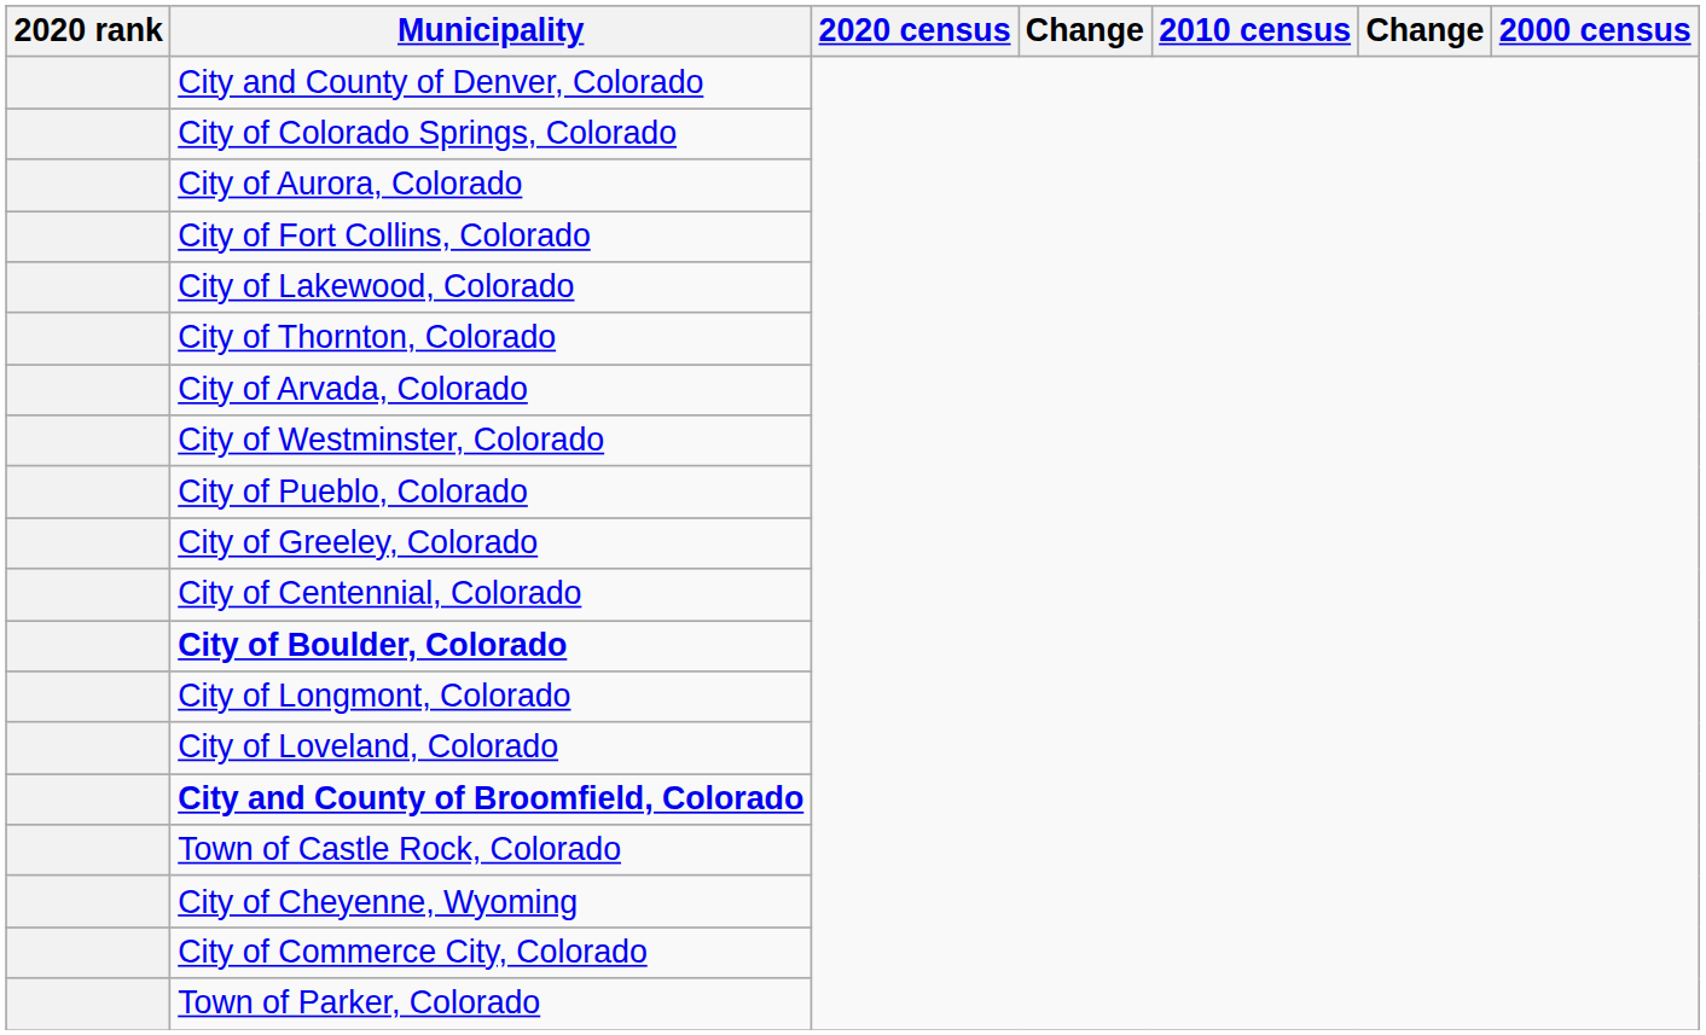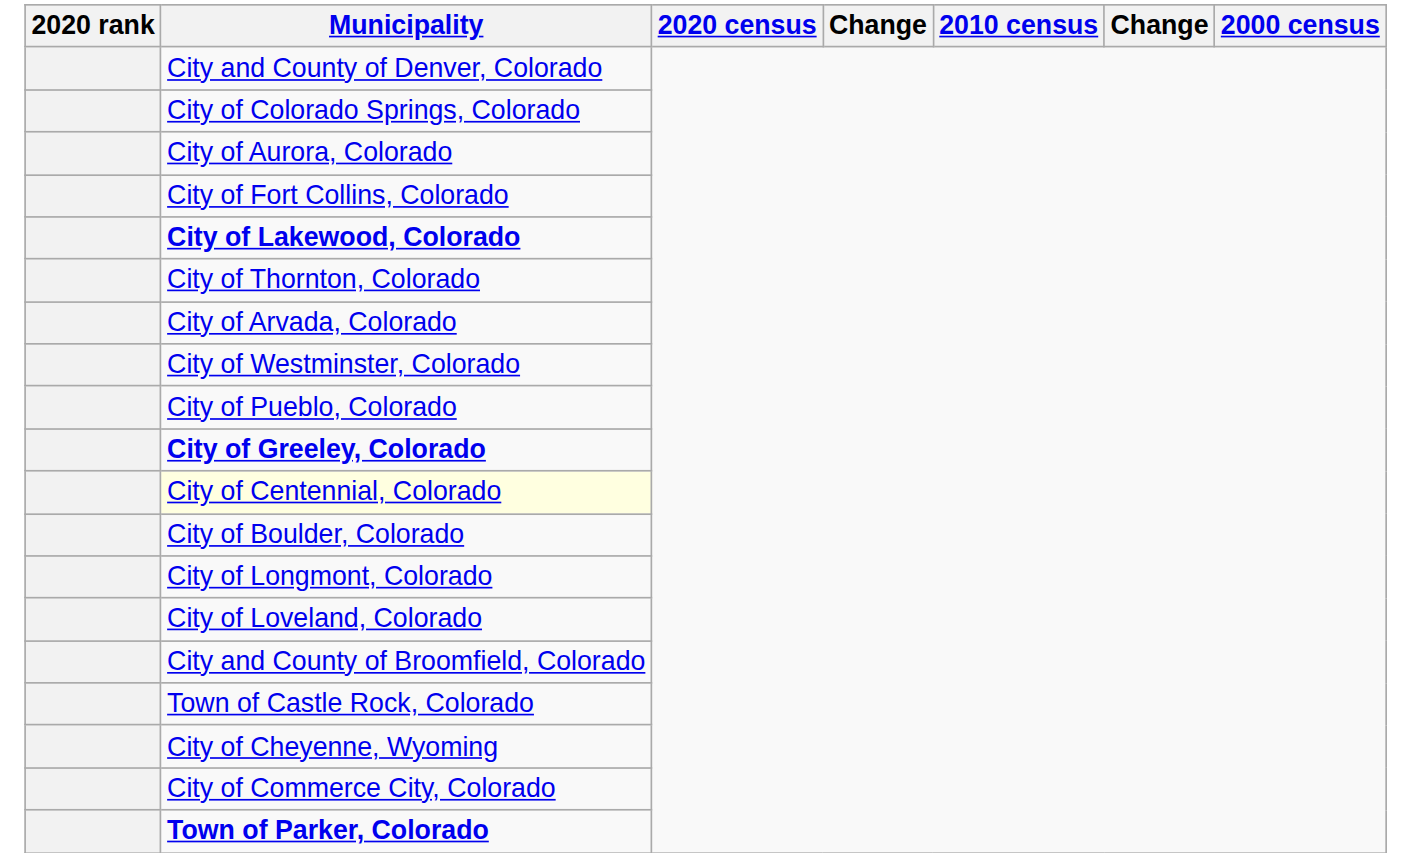City of Lakewood, Colorado | Municipality: normal -> bold
City of Greeley, Colorado | Municipality: normal -> bold
City of Centennial, Colorado | Municipality: no background -> lightyellow background
City of Boulder, Colorado | Municipality: bold -> normal
City and County of Broomfield, Colorado | Municipality: bold -> normal
Town of Parker, Colorado | Municipality: normal -> bold
